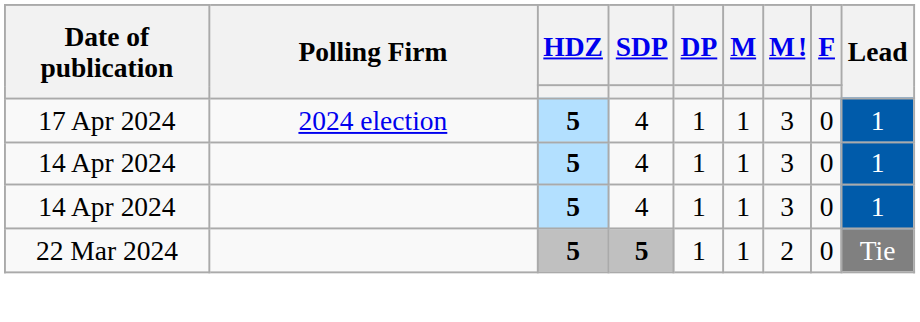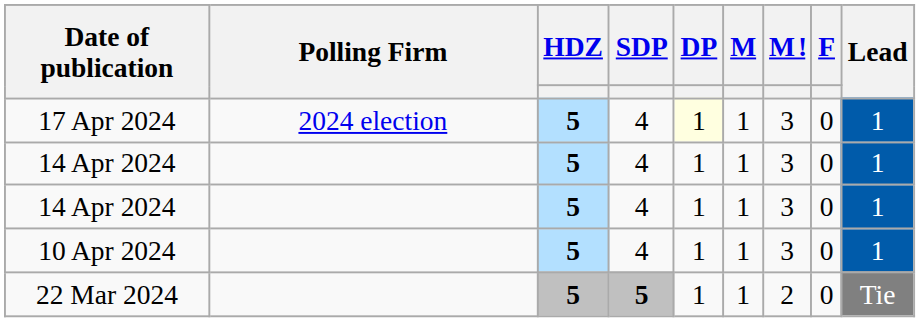17 Apr 2024 | DP: no background -> lightyellow background
+ row: 10 Apr 2024 | 5 | 4 | 1 | 1 | 3 | 0 | 1
